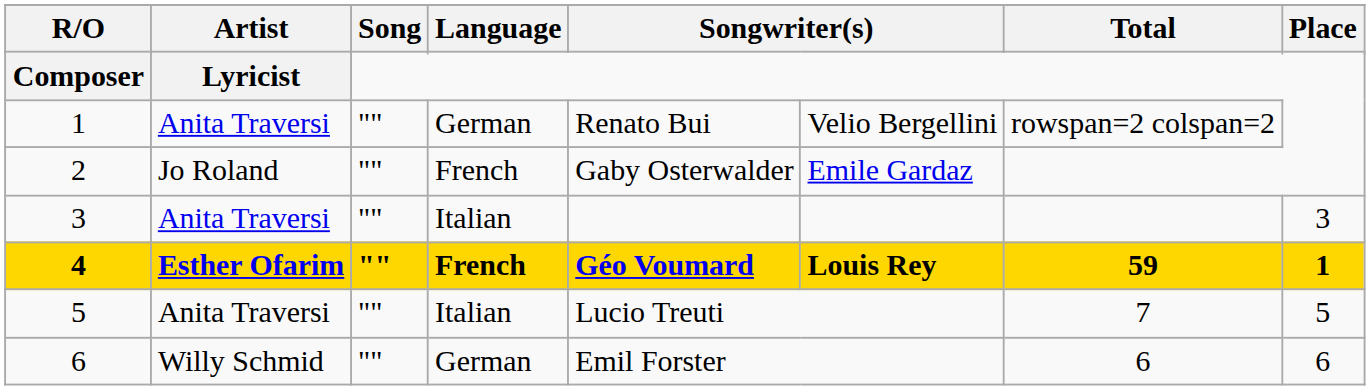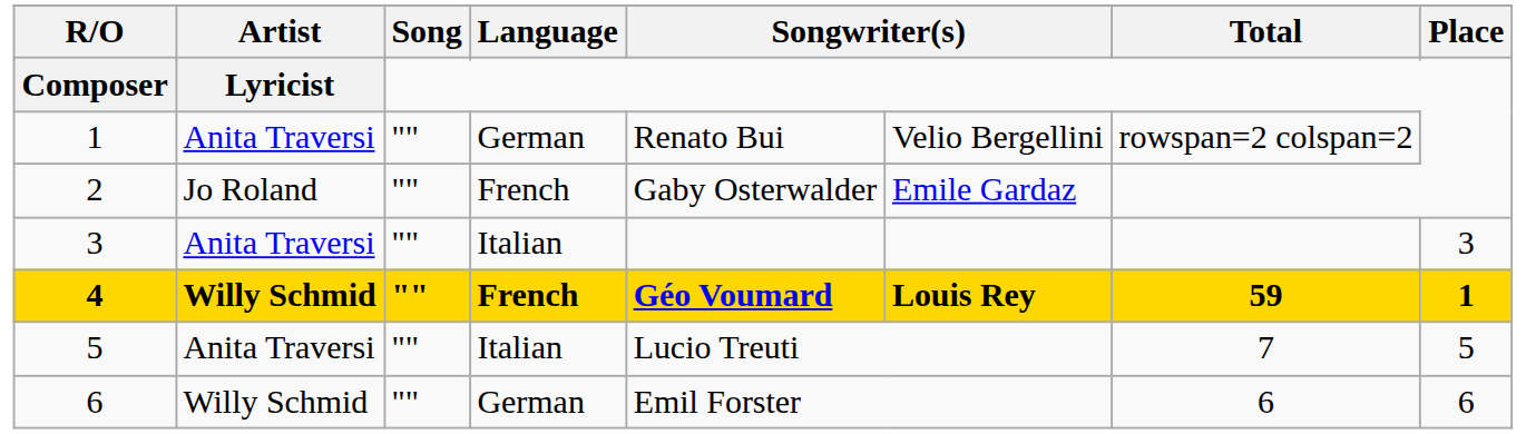4 | Artist: Esther Ofarim -> Willy Schmid
